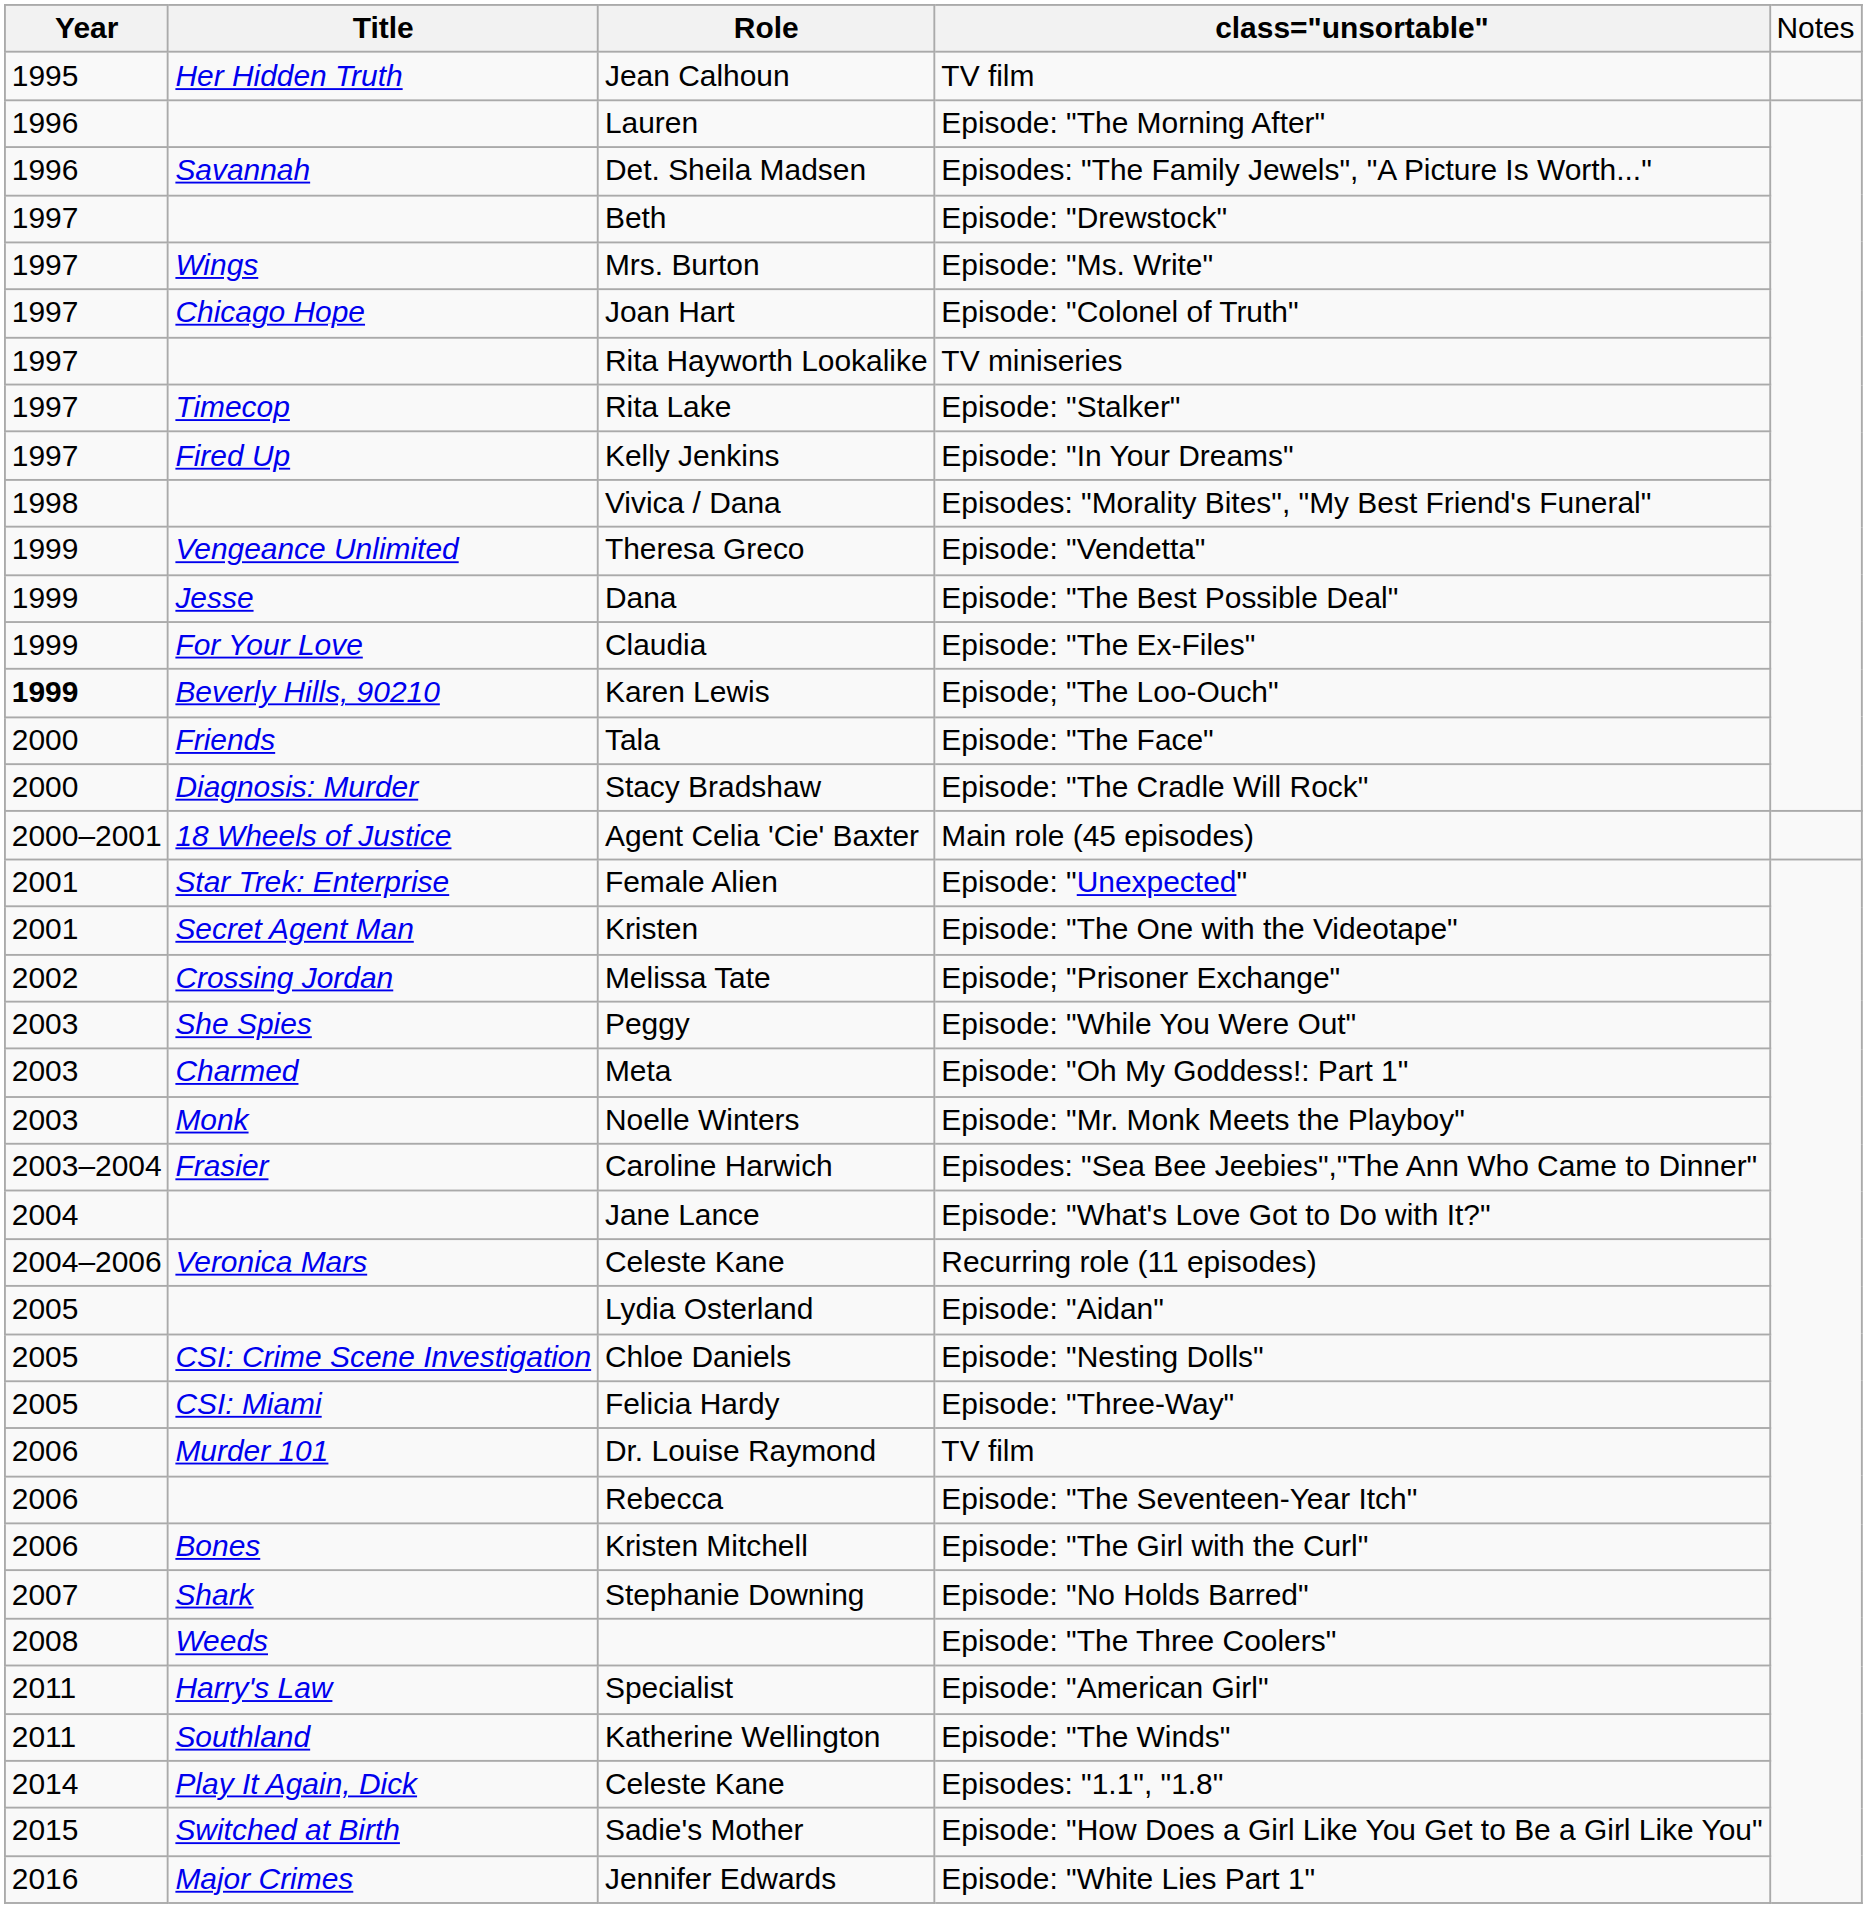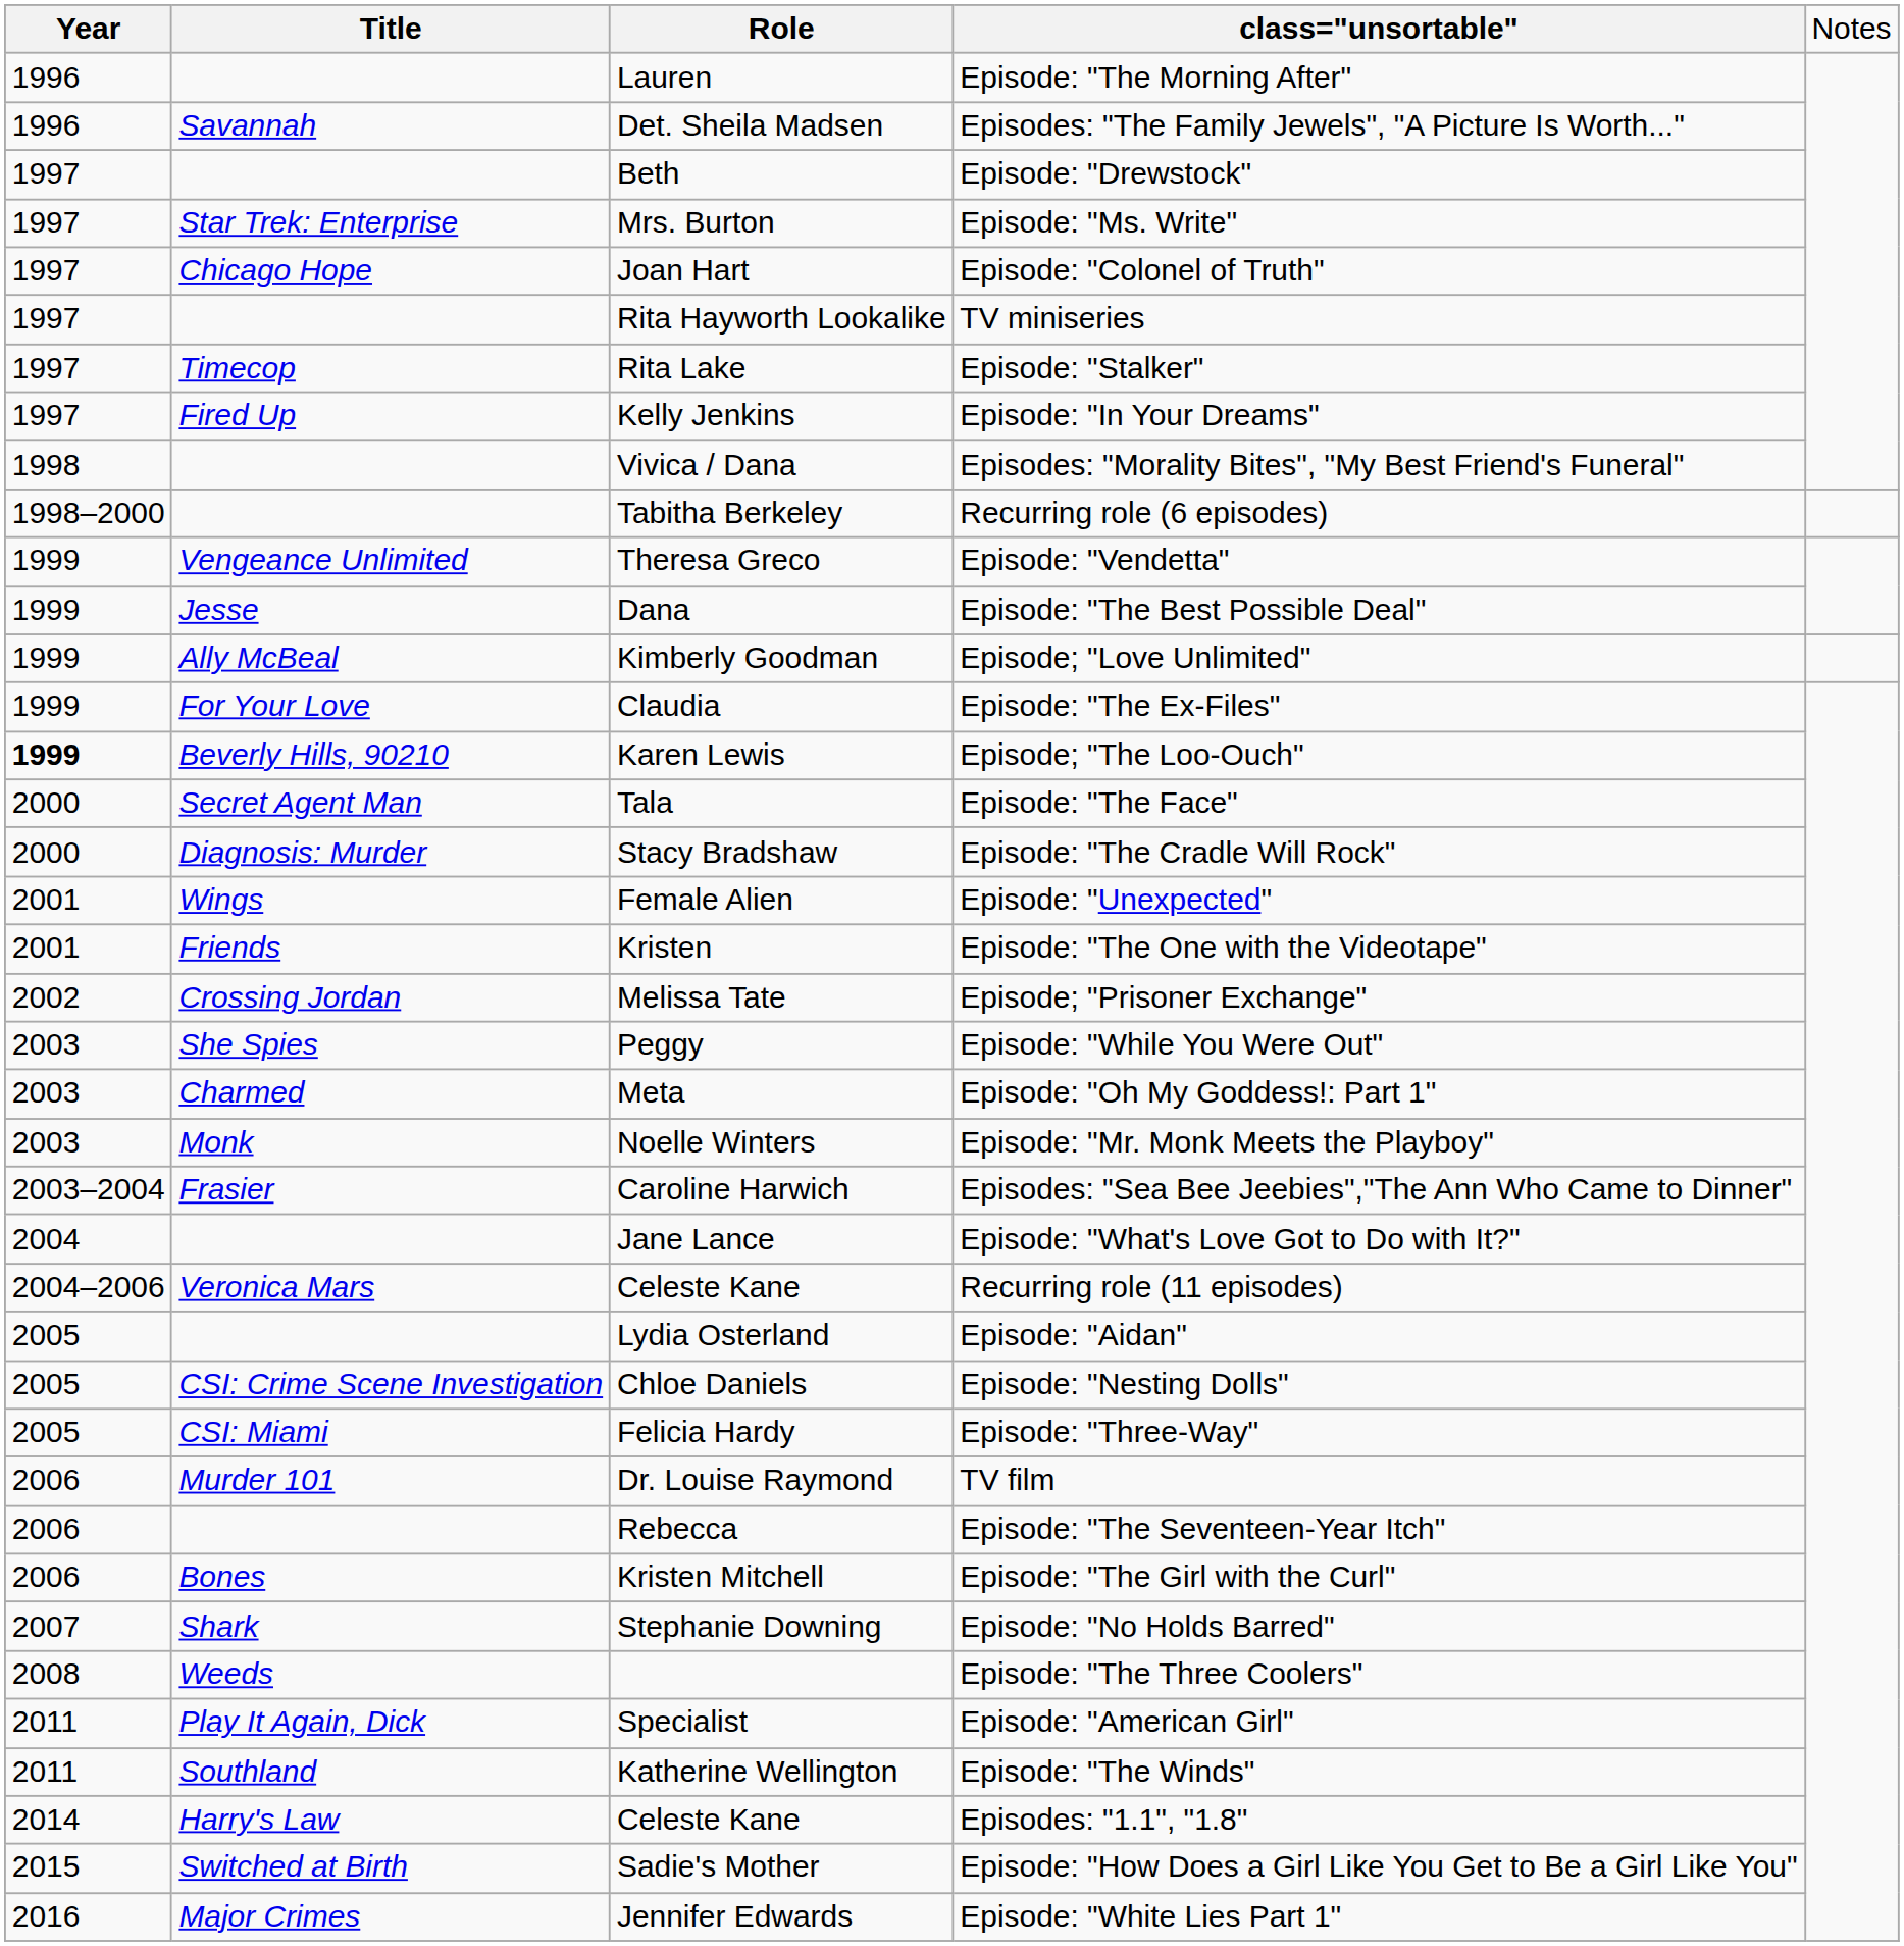- row: 1995 | Her Hidden Truth | Jean Calhoun | TV film
Mrs. Burton | column 2: Wings -> Star Trek: Enterprise
+ row: 1998–2000 | Tabitha Berkeley | Recurring role (6 episodes)
+ row: 1999 | Ally McBeal | Kimberly Goodman | Episode; "Love Unlimited"
Tala | column 2: Friends -> Secret Agent Man
- row: 2000–2001 | 18 Wheels of Justice | Agent Celia 'Cie' Baxter | Main role (45 episodes)
Female Alien | column 2: Star Trek: Enterprise -> Wings
Kristen | column 2: Secret Agent Man -> Friends
Specialist | column 2: Harry's Law -> Play It Again, Dick
Celeste Kane / Episodes: "1.1", "1.8" | column 2: Play It Again, Dick -> Harry's Law
